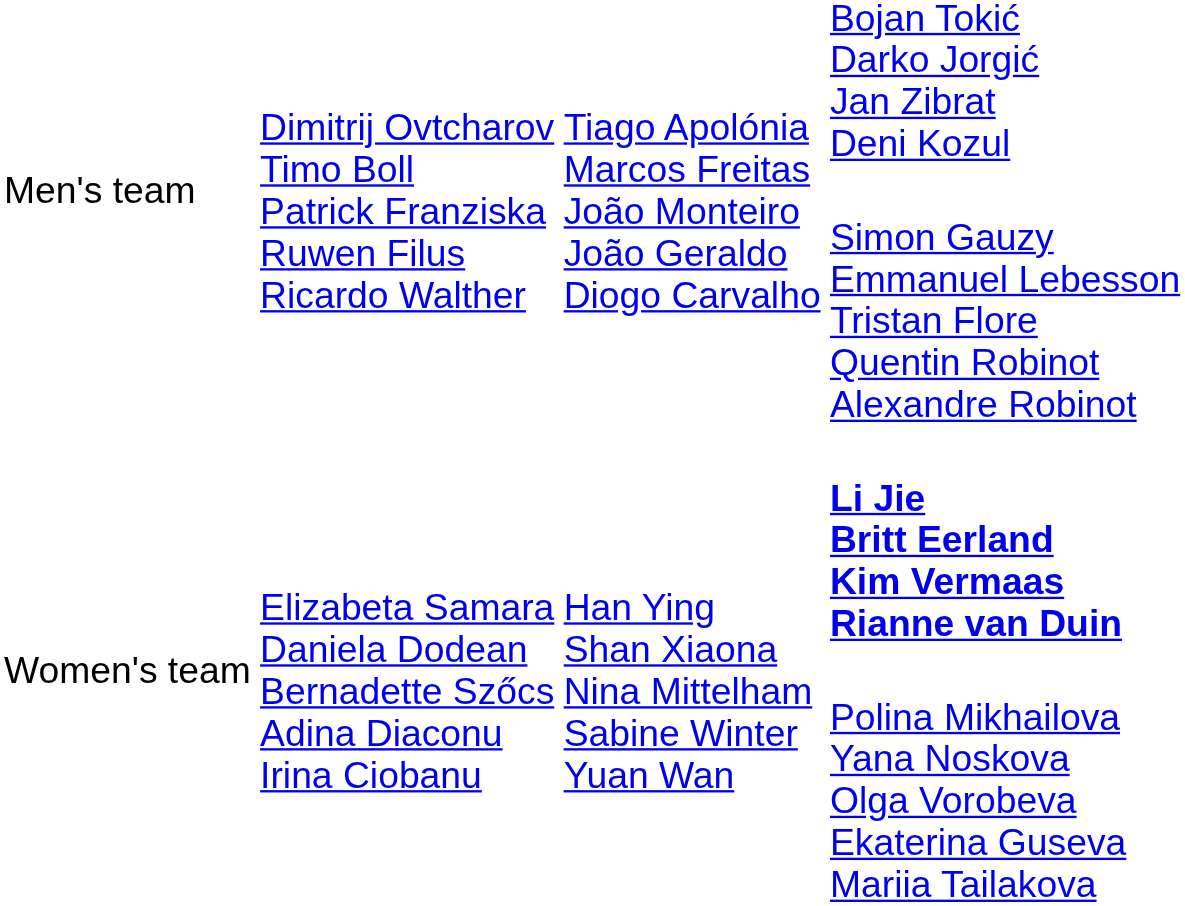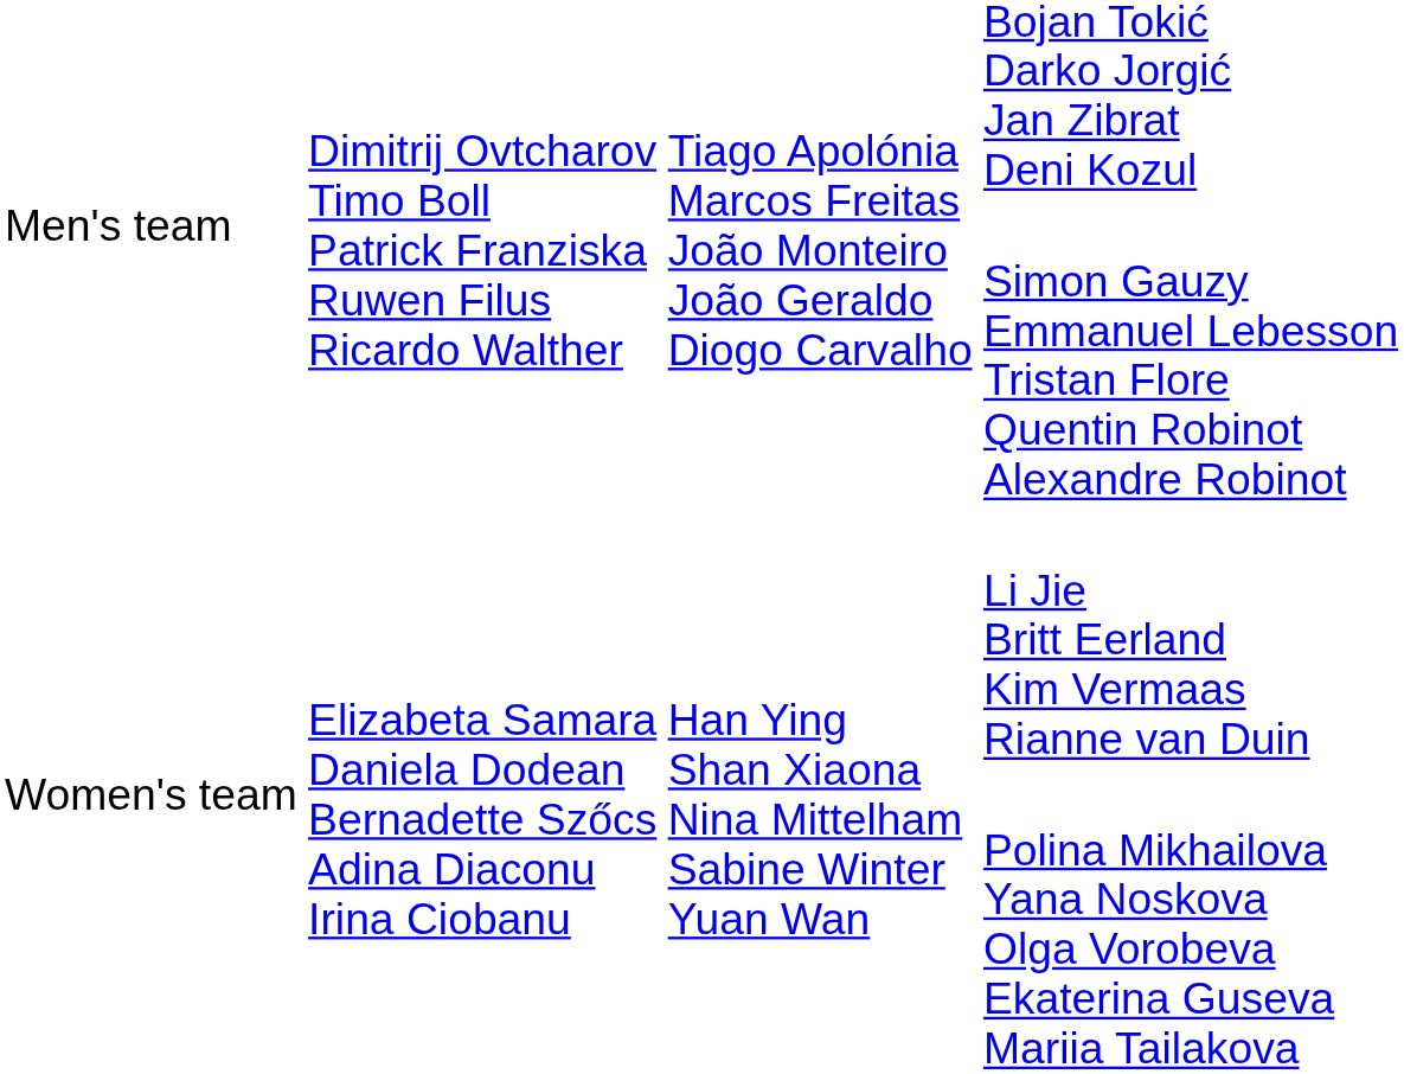Li Jie Britt Eerland Kim Vermaas Rianne van Duin | column 4: bold -> normal
